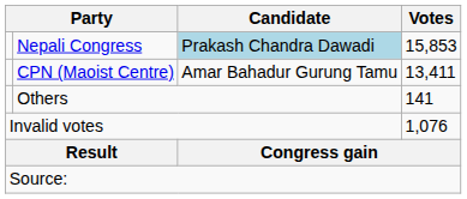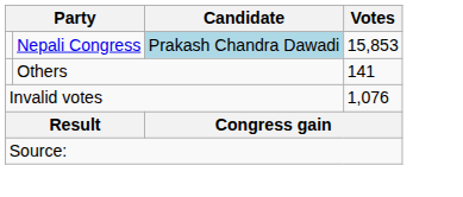- row: CPN (Maoist Centre) | Amar Bahadur Gurung Tamu | 13,411
